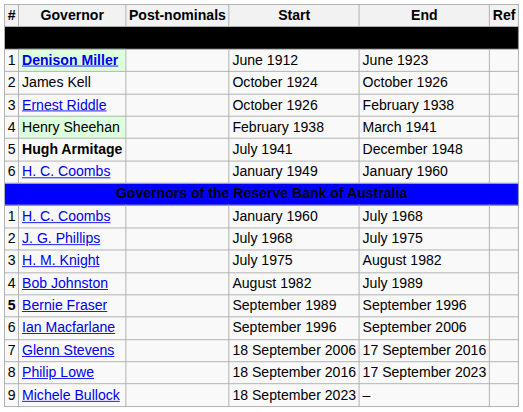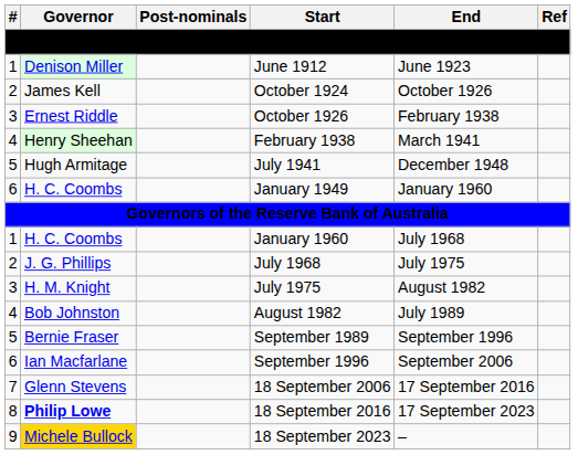June 1912 | Governor: bold -> normal
July 1941 | Governor: bold -> normal
September 1989 | #: bold -> normal
18 September 2016 | Governor: normal -> bold
18 September 2023 | Governor: no background -> gold background
